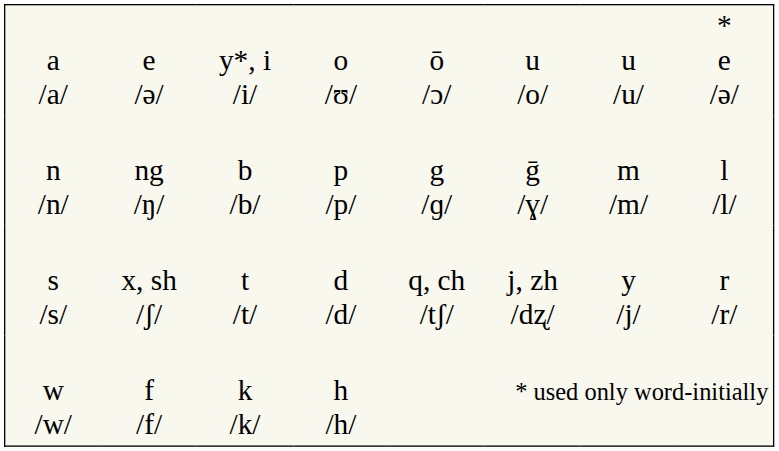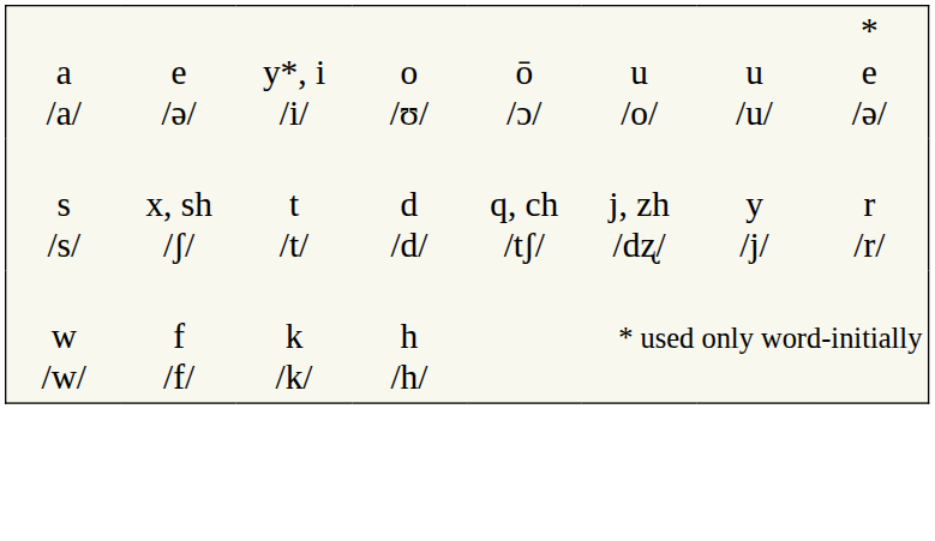- row: n /n/ | ng /ŋ/ | b /b/ | p /p/ | g /ɡ/ | ḡ /ɣ/ | m /m/ | l /l/
